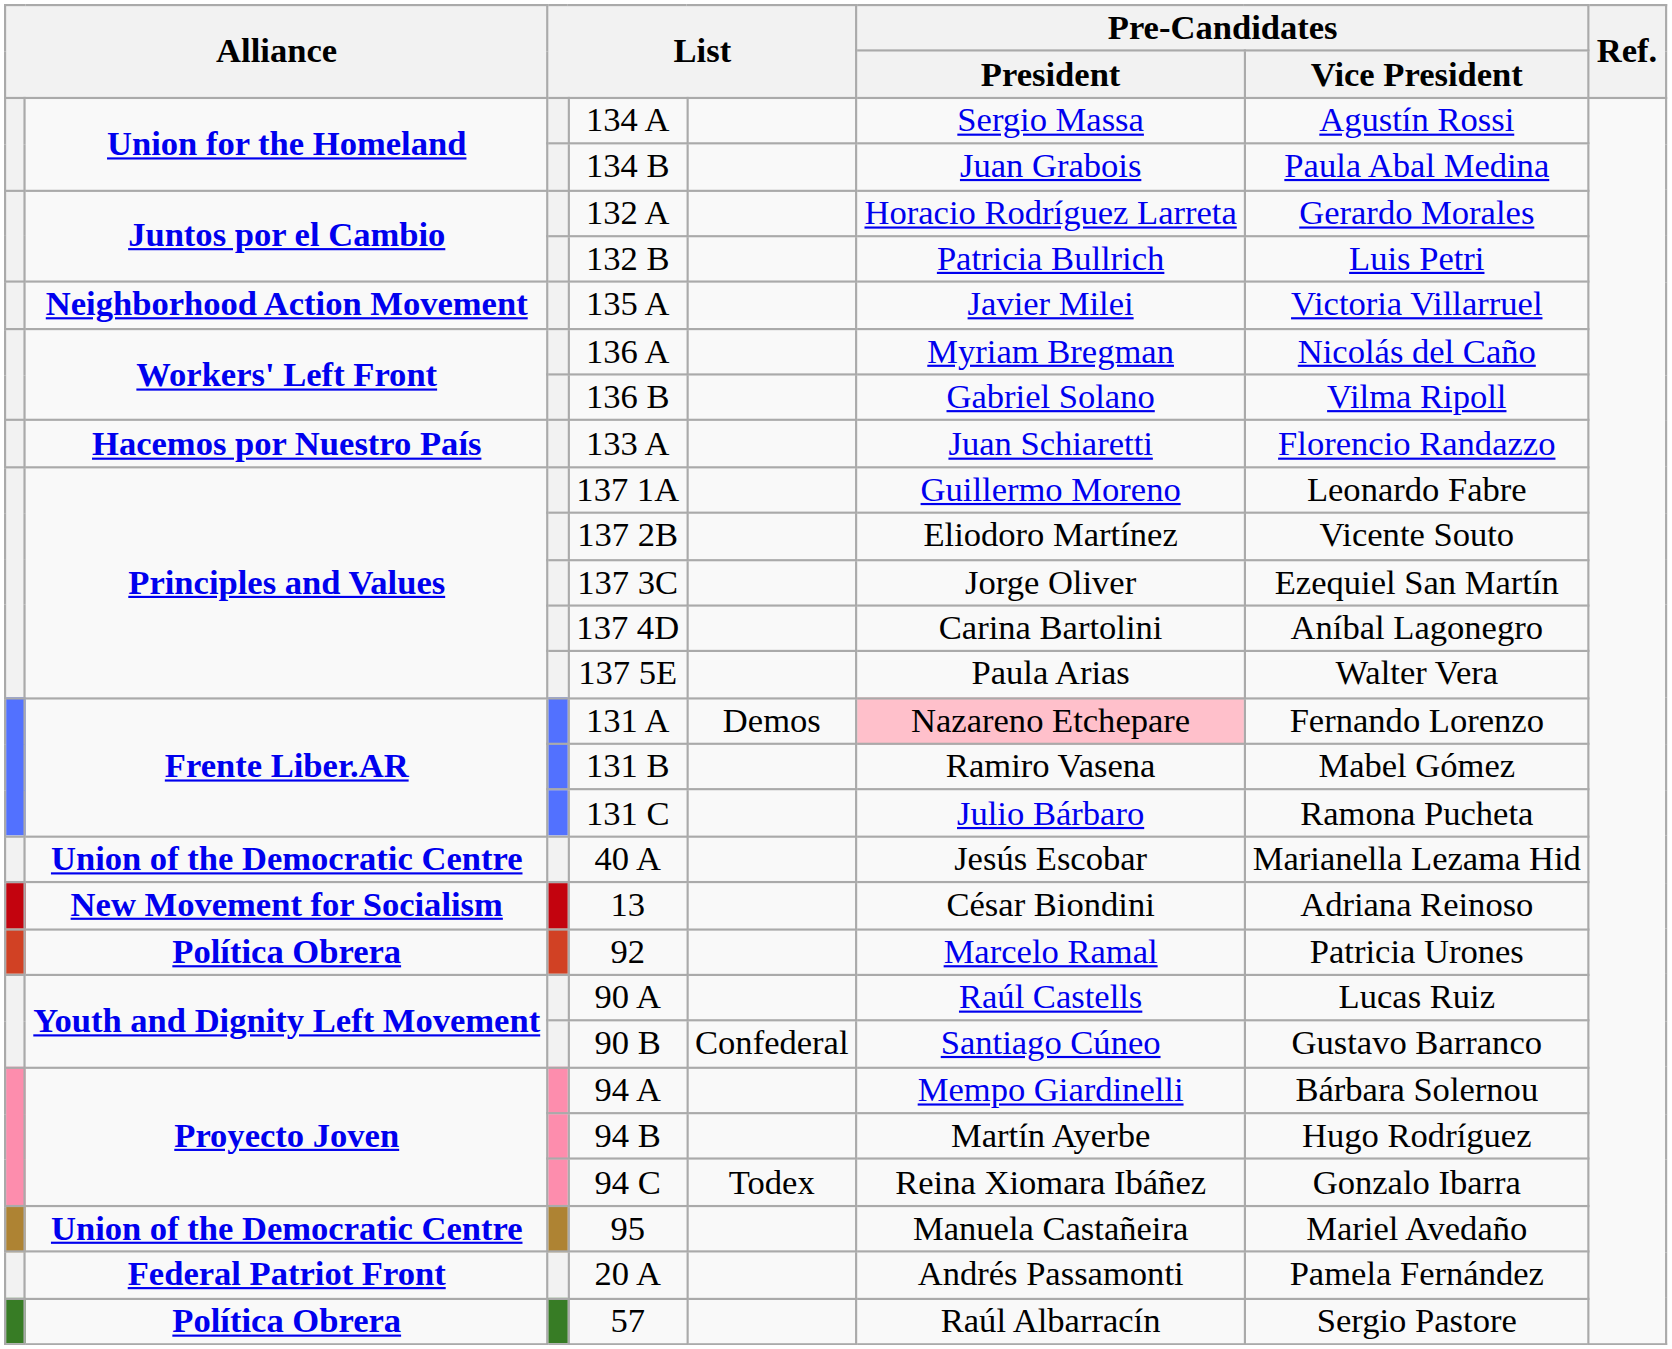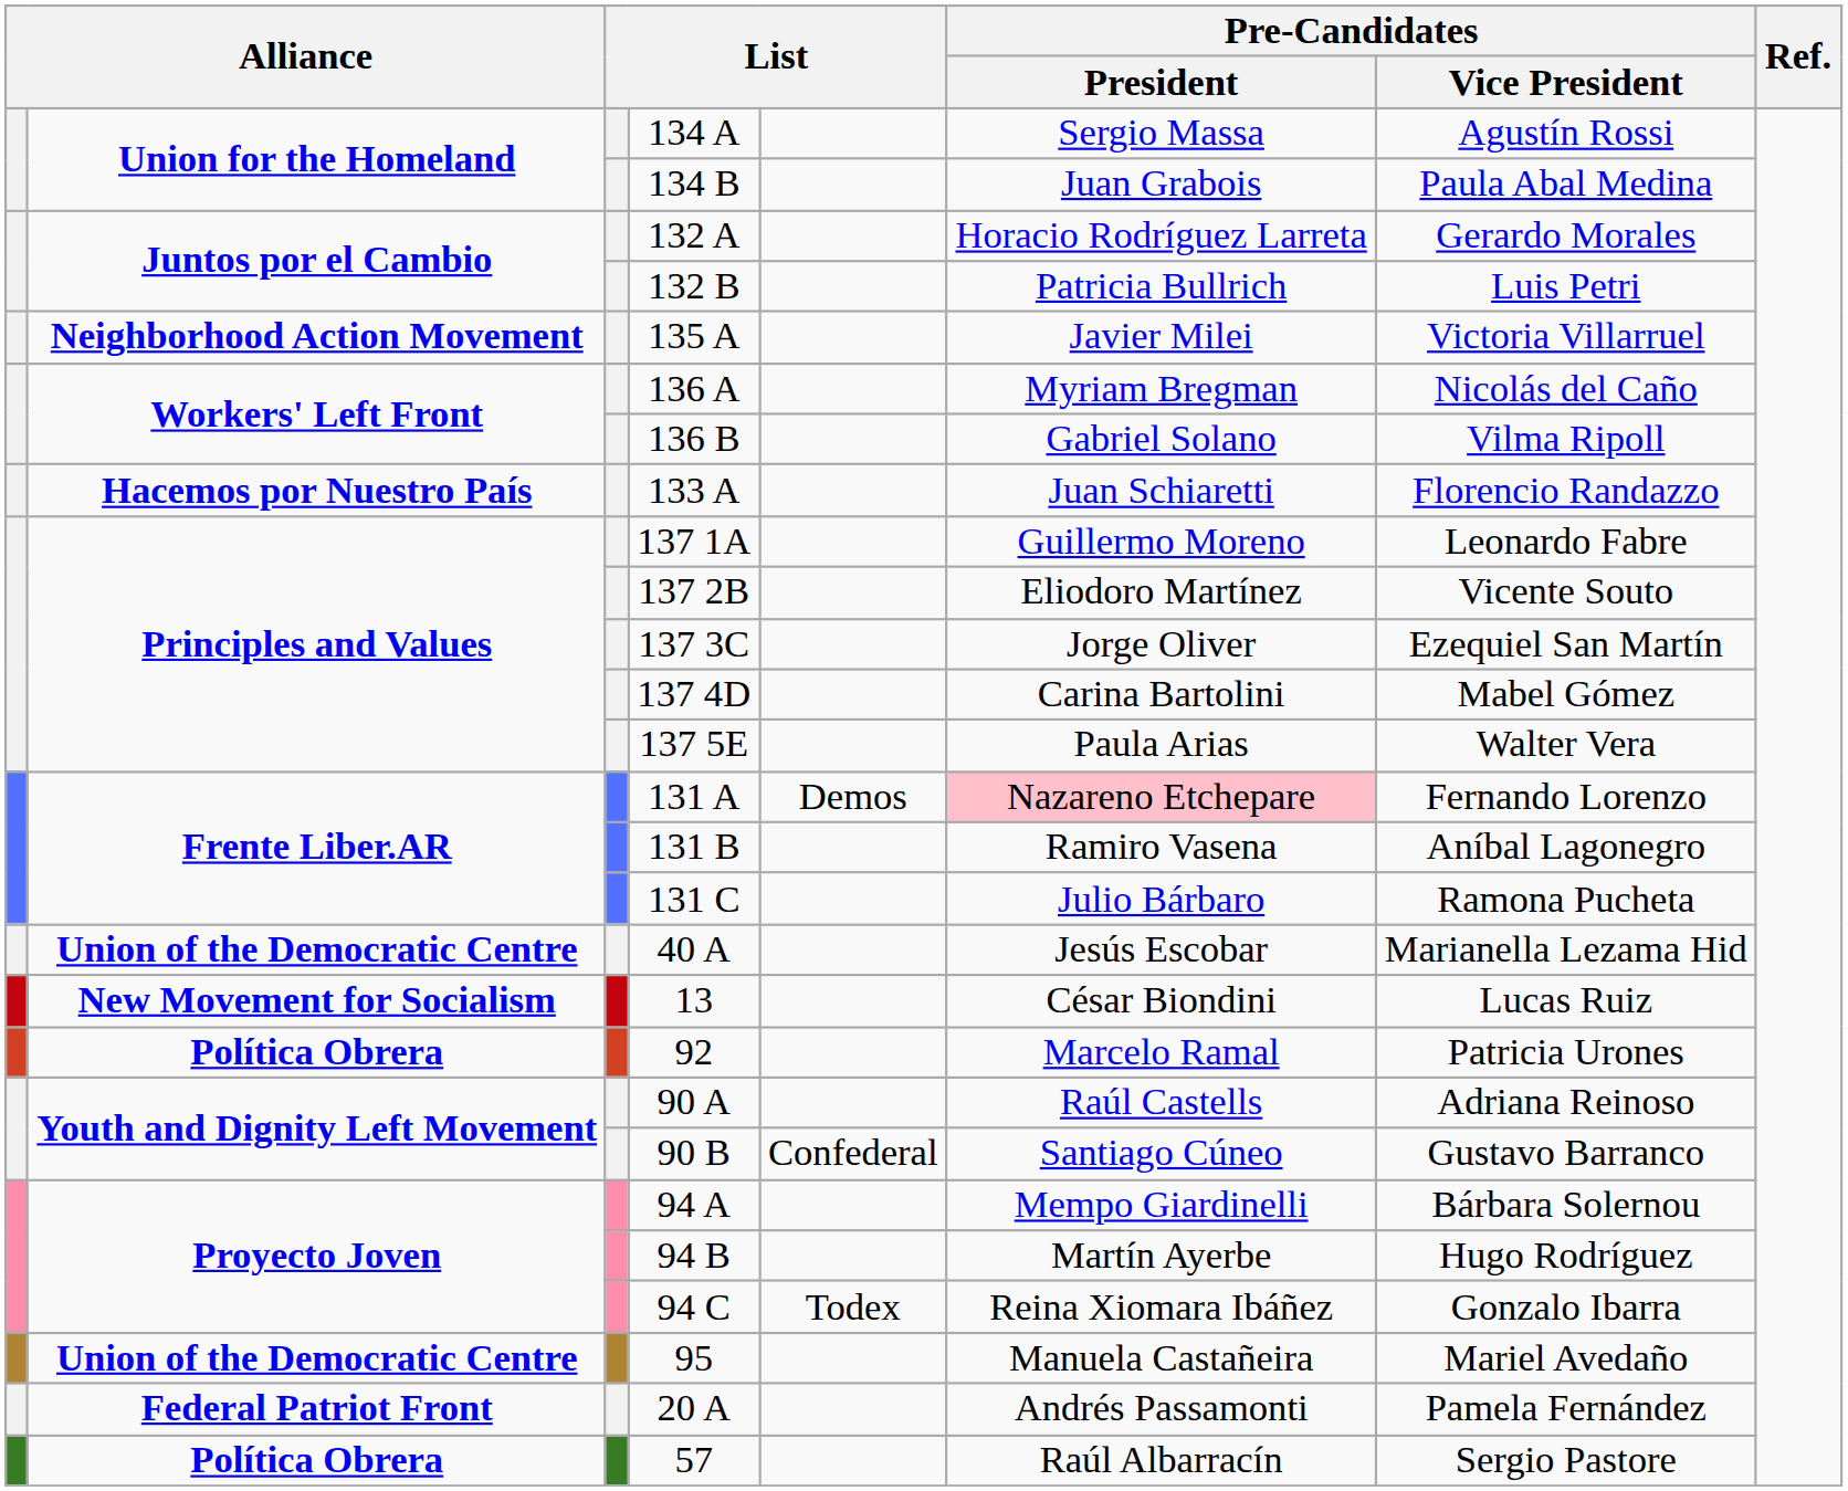137 4D | Pre-Candidates / Vice President: Aníbal Lagonegro -> Mabel Gómez
131 B | Pre-Candidates / Vice President: Mabel Gómez -> Aníbal Lagonegro
13 | Pre-Candidates / Vice President: Adriana Reinoso -> Lucas Ruiz
90 A | Pre-Candidates / Vice President: Lucas Ruiz -> Adriana Reinoso
